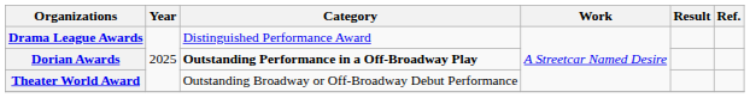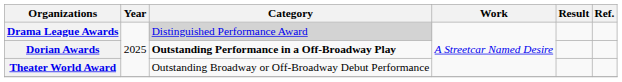Drama League Awards | Category: no background -> lightgrey background
